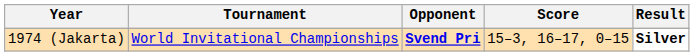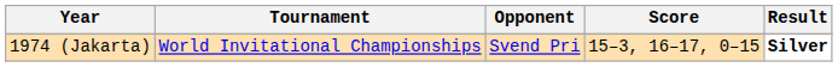1974 (Jakarta) | Opponent: bold -> normal
